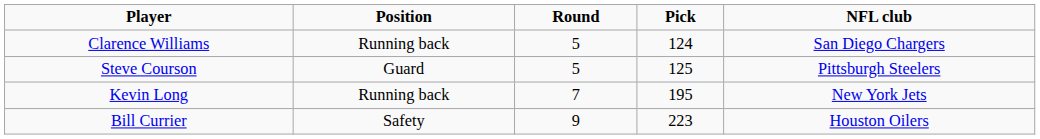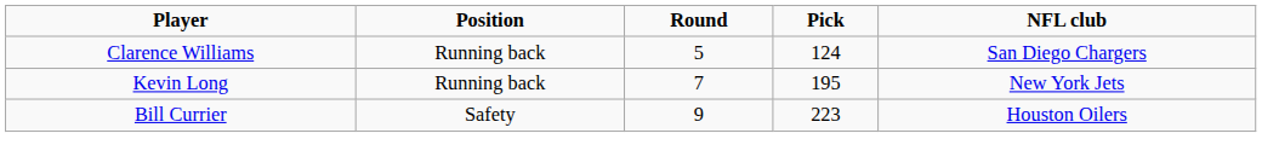- row: Steve Courson | Guard | 5 | 125 | Pittsburgh Steelers
